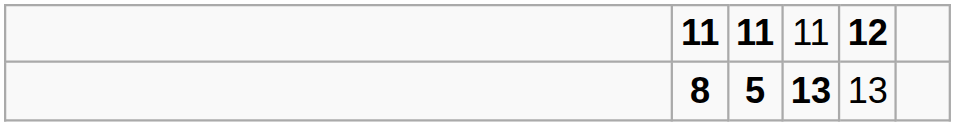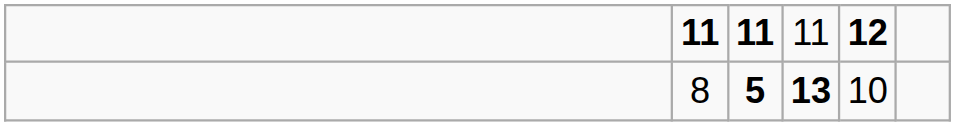row 2 | column 2: bold -> normal
row 2 | column 5: 13 -> 10
